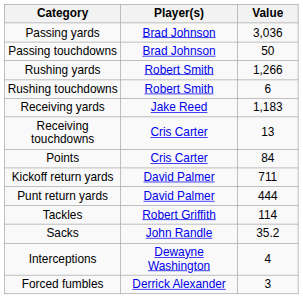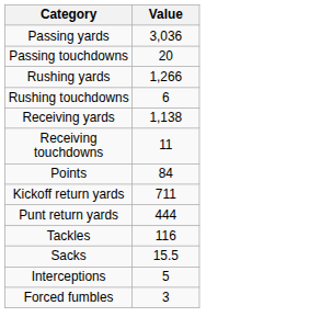- column: Player(s) | Brad Johnson | Brad Johnson | Robert Smith | Robert Smith | Jake Reed | Cris Carter | Cris Carter | David Palmer | David Palmer | Robert Griffith | John Randle | Dewayne Washington | Derrick Alexander
Passing touchdowns | Value: 50 -> 20
Receiving yards | Value: 1,183 -> 1,138
Receiving touchdowns | Value: 13 -> 11
Tackles | Value: 114 -> 116
Sacks | Value: 35.2 -> 15.5
Interceptions | Value: 4 -> 5
